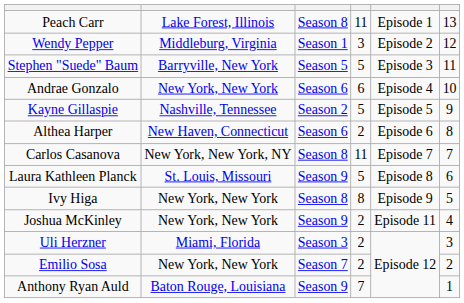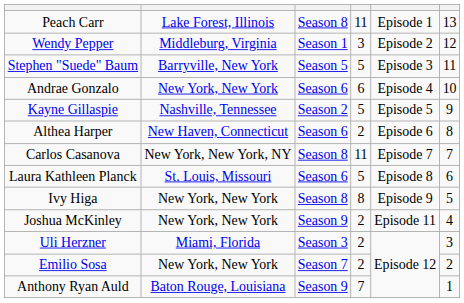Laura Kathleen Planck | column 3: Season 9 -> Season 6
